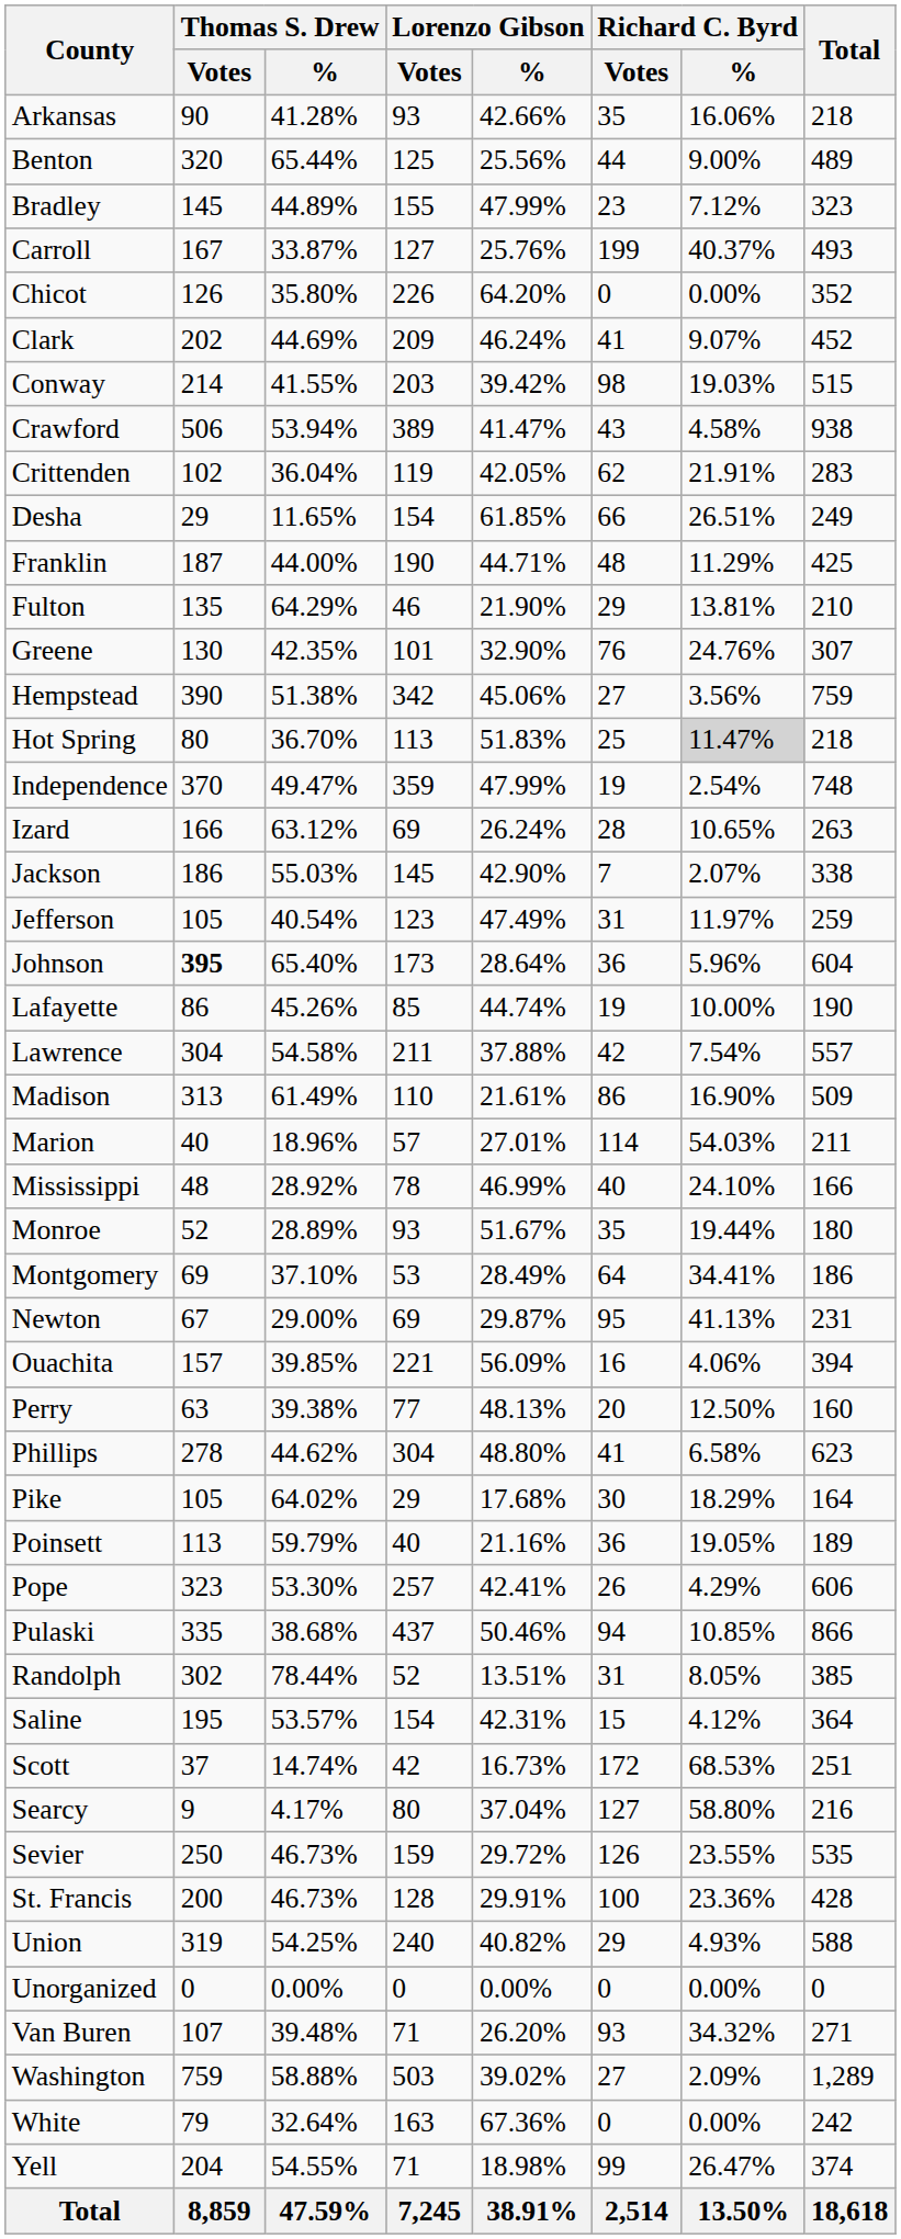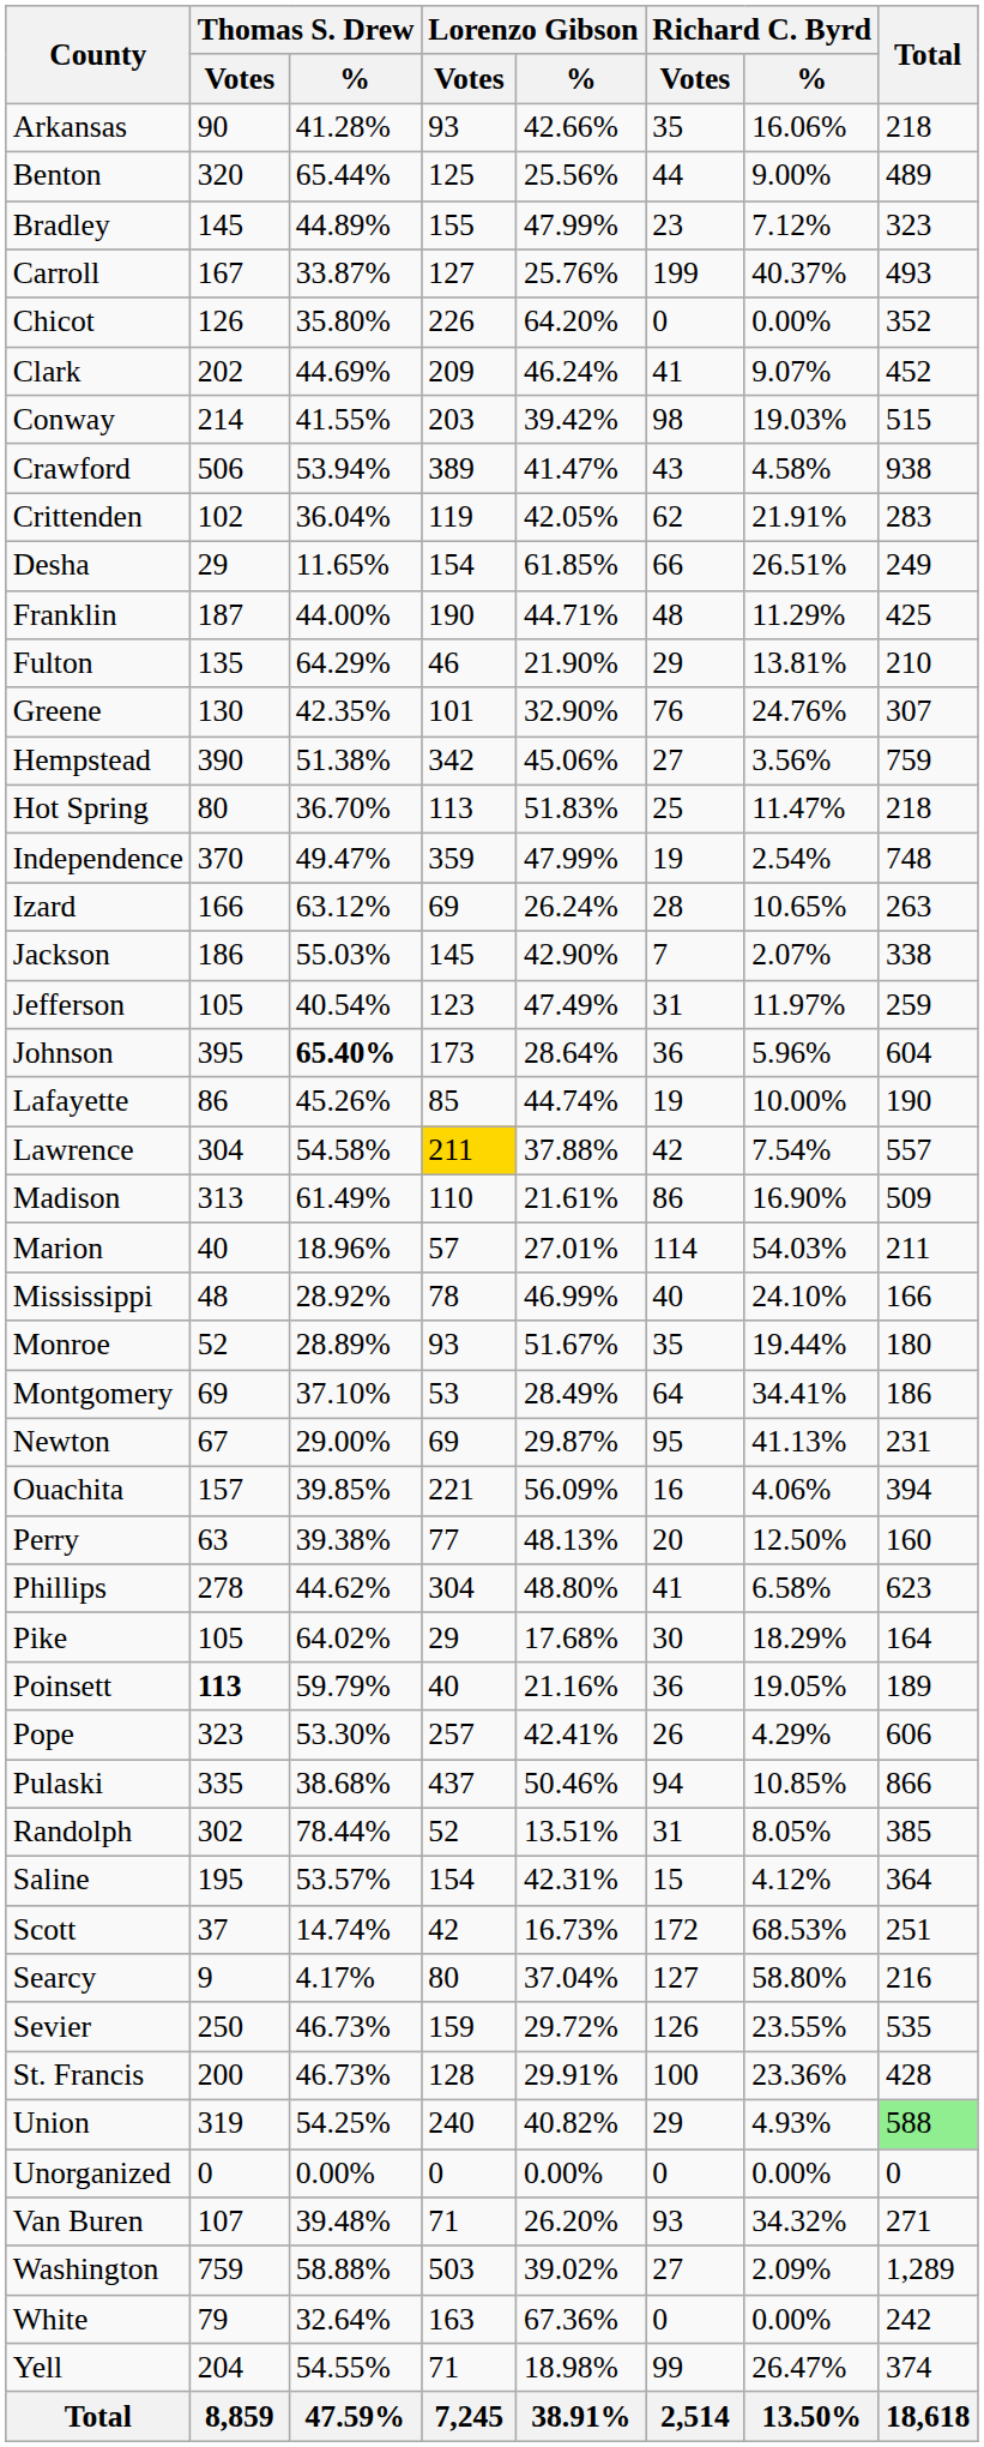Hot Spring | Richard C. Byrd / %: lightgrey background -> no background
Johnson | Thomas S. Drew / Votes: bold -> normal
Johnson | Thomas S. Drew / %: normal -> bold
Lawrence | Lorenzo Gibson / Votes: no background -> gold background
Poinsett | Thomas S. Drew / Votes: normal -> bold
Union | Total: no background -> lightgreen background
